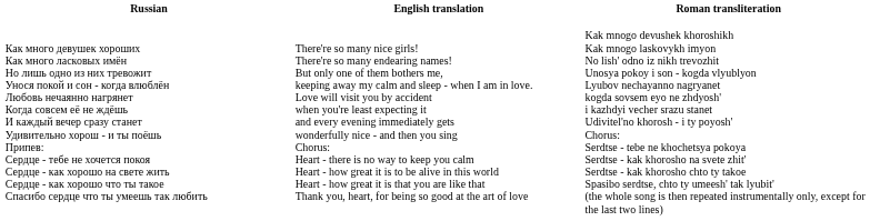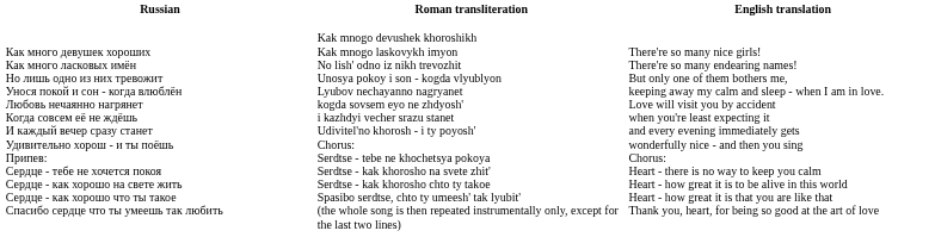columns swapped: Roman transliteration <-> English translation
